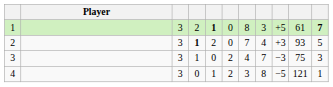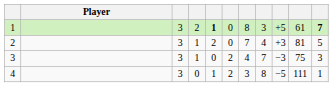row 3 | column 4: bold -> normal
row 3 | column 10: 93 -> 81
row 5 | column 10: 121 -> 111
